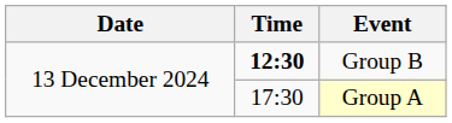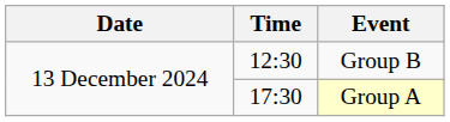Group B | Time: bold -> normal
